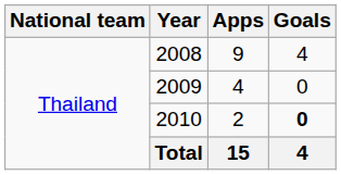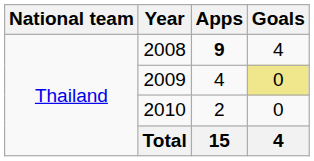2008 | Apps: normal -> bold
2009 | Goals: no background -> khaki background
2010 | Goals: bold -> normal
